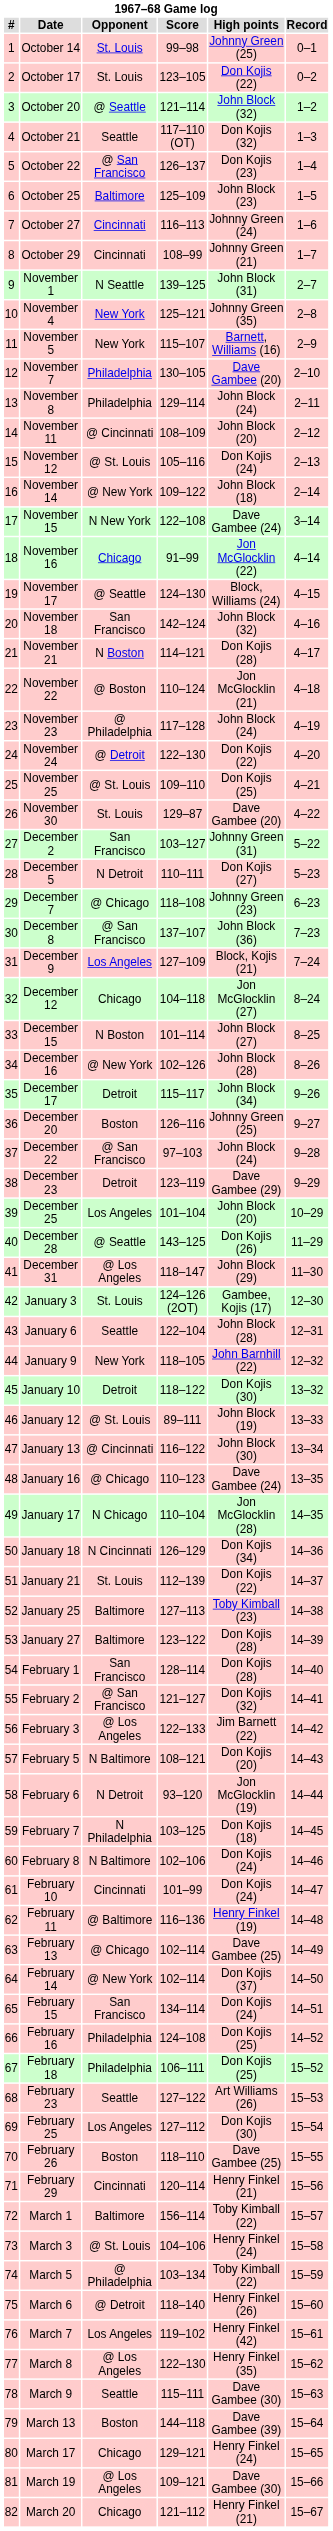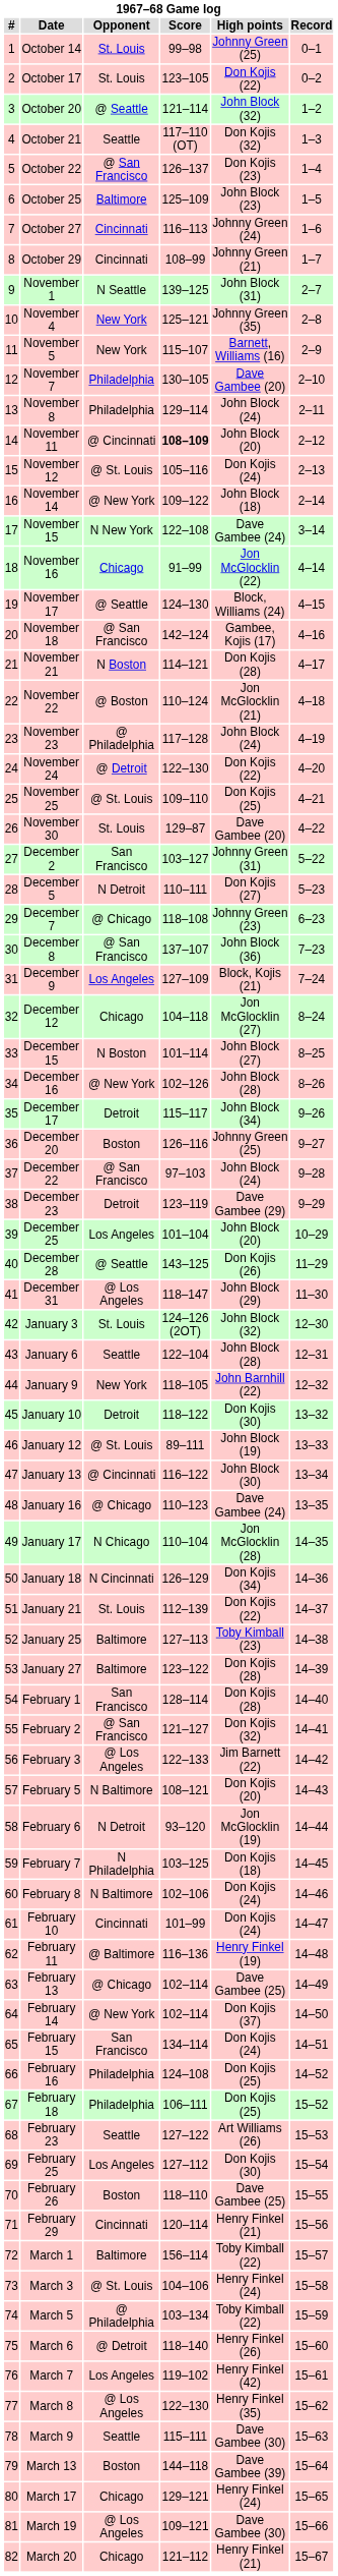November 11 | Score: normal -> bold
November 18 | Opponent: San Francisco -> @ San Francisco
November 18 | High points: John Block (32) -> Gambee, Kojis (17)
January 3 | High points: Gambee, Kojis (17) -> John Block (32)
